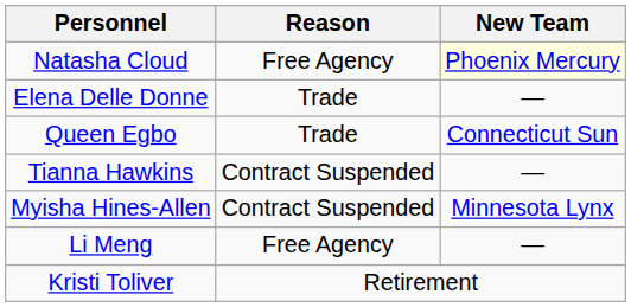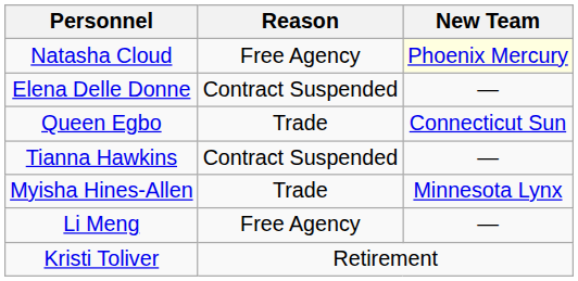Elena Delle Donne | Reason: Trade -> Contract Suspended
Myisha Hines-Allen | Reason: Contract Suspended -> Trade
